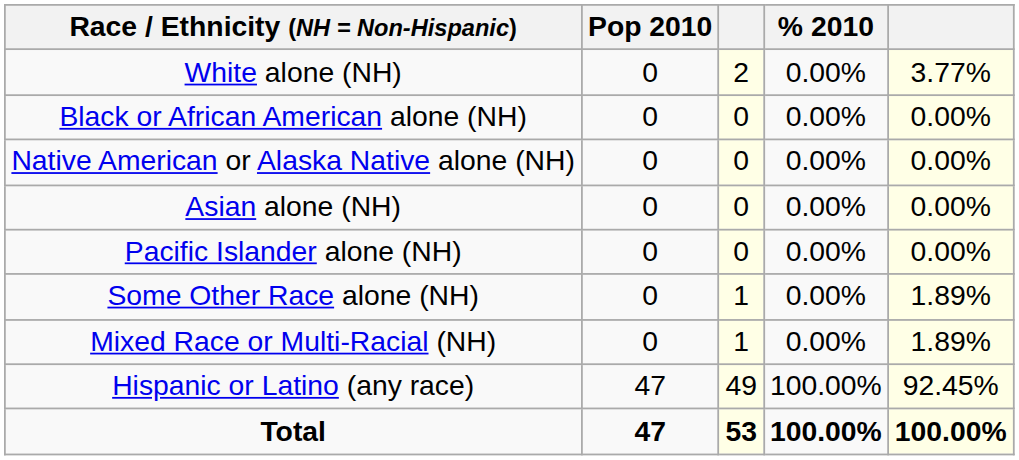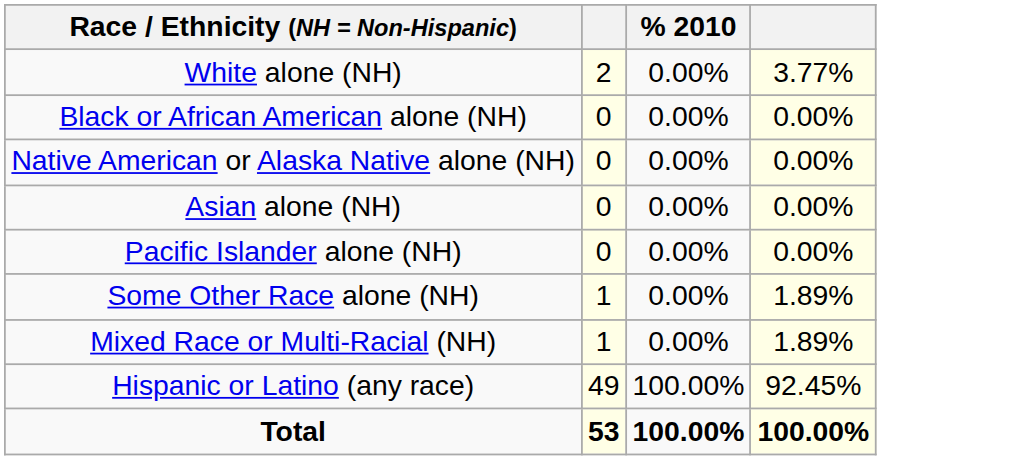- column: Pop 2010 | 0 | 0 | 0 | 0 | 0 | 0 | 0 | 47 | 47
